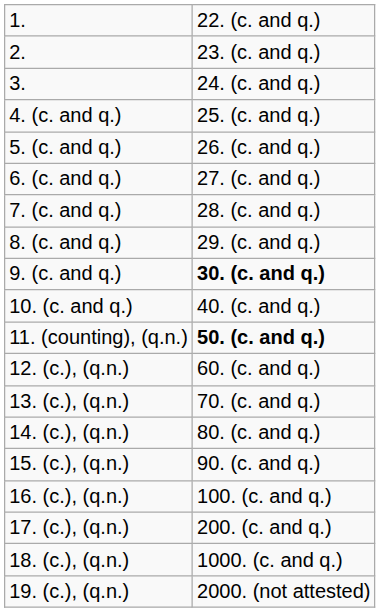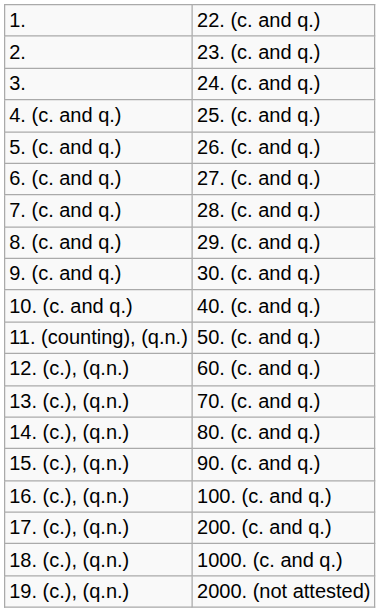9. (c. and q.) | column 2: bold -> normal
11. (counting), (q.n.) | column 2: bold -> normal
